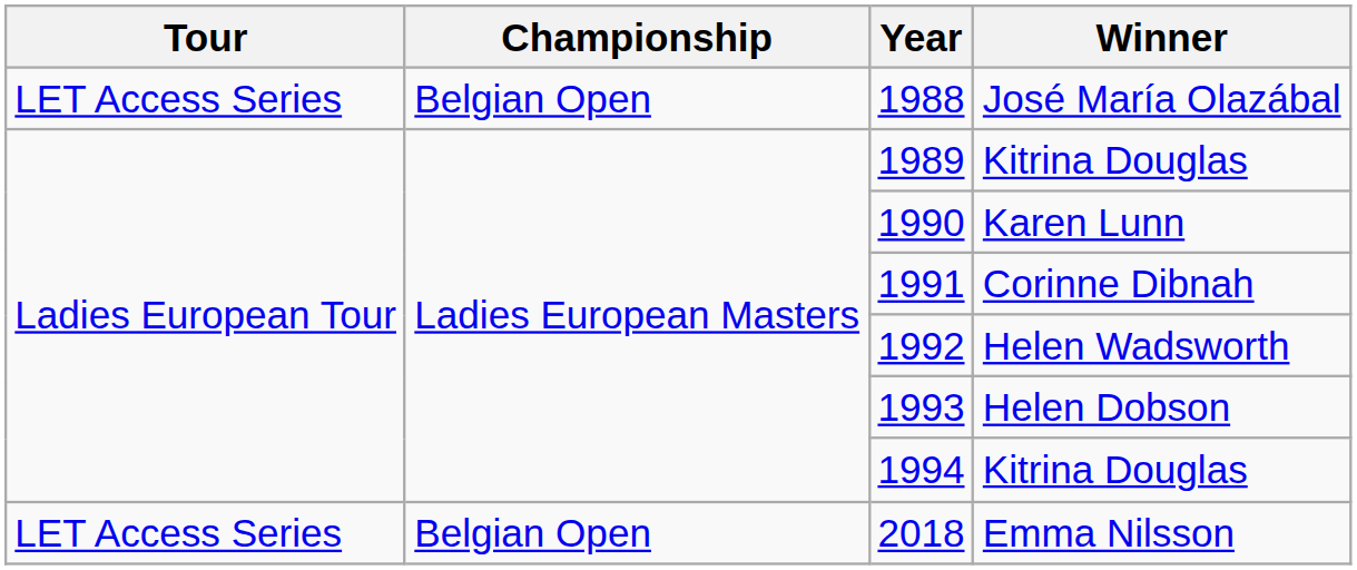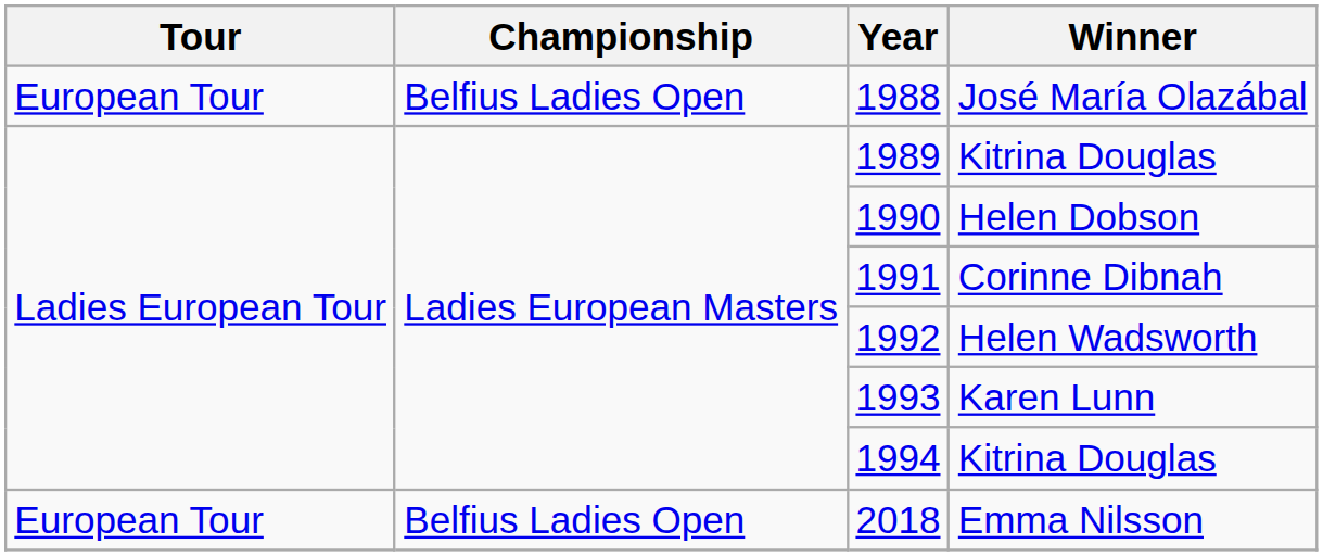1988 | Tour: LET Access Series -> European Tour
1988 | Championship: Belgian Open -> Belfius Ladies Open
1990 | Winner: Karen Lunn -> Helen Dobson
1993 | Winner: Helen Dobson -> Karen Lunn
2018 | Tour: LET Access Series -> European Tour
2018 | Championship: Belgian Open -> Belfius Ladies Open
